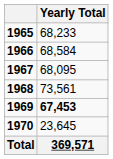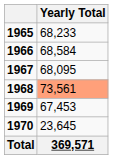1968 | Yearly Total: no background -> lightsalmon background
1969 | Yearly Total: bold -> normal
